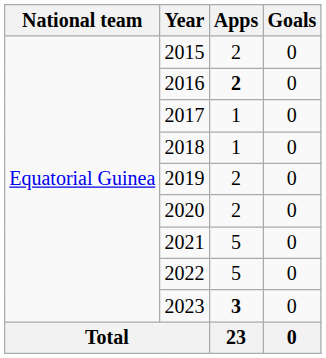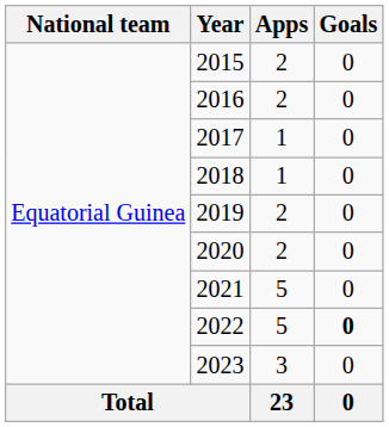2016 | Apps: bold -> normal
2022 | Goals: normal -> bold
2023 | Apps: bold -> normal
